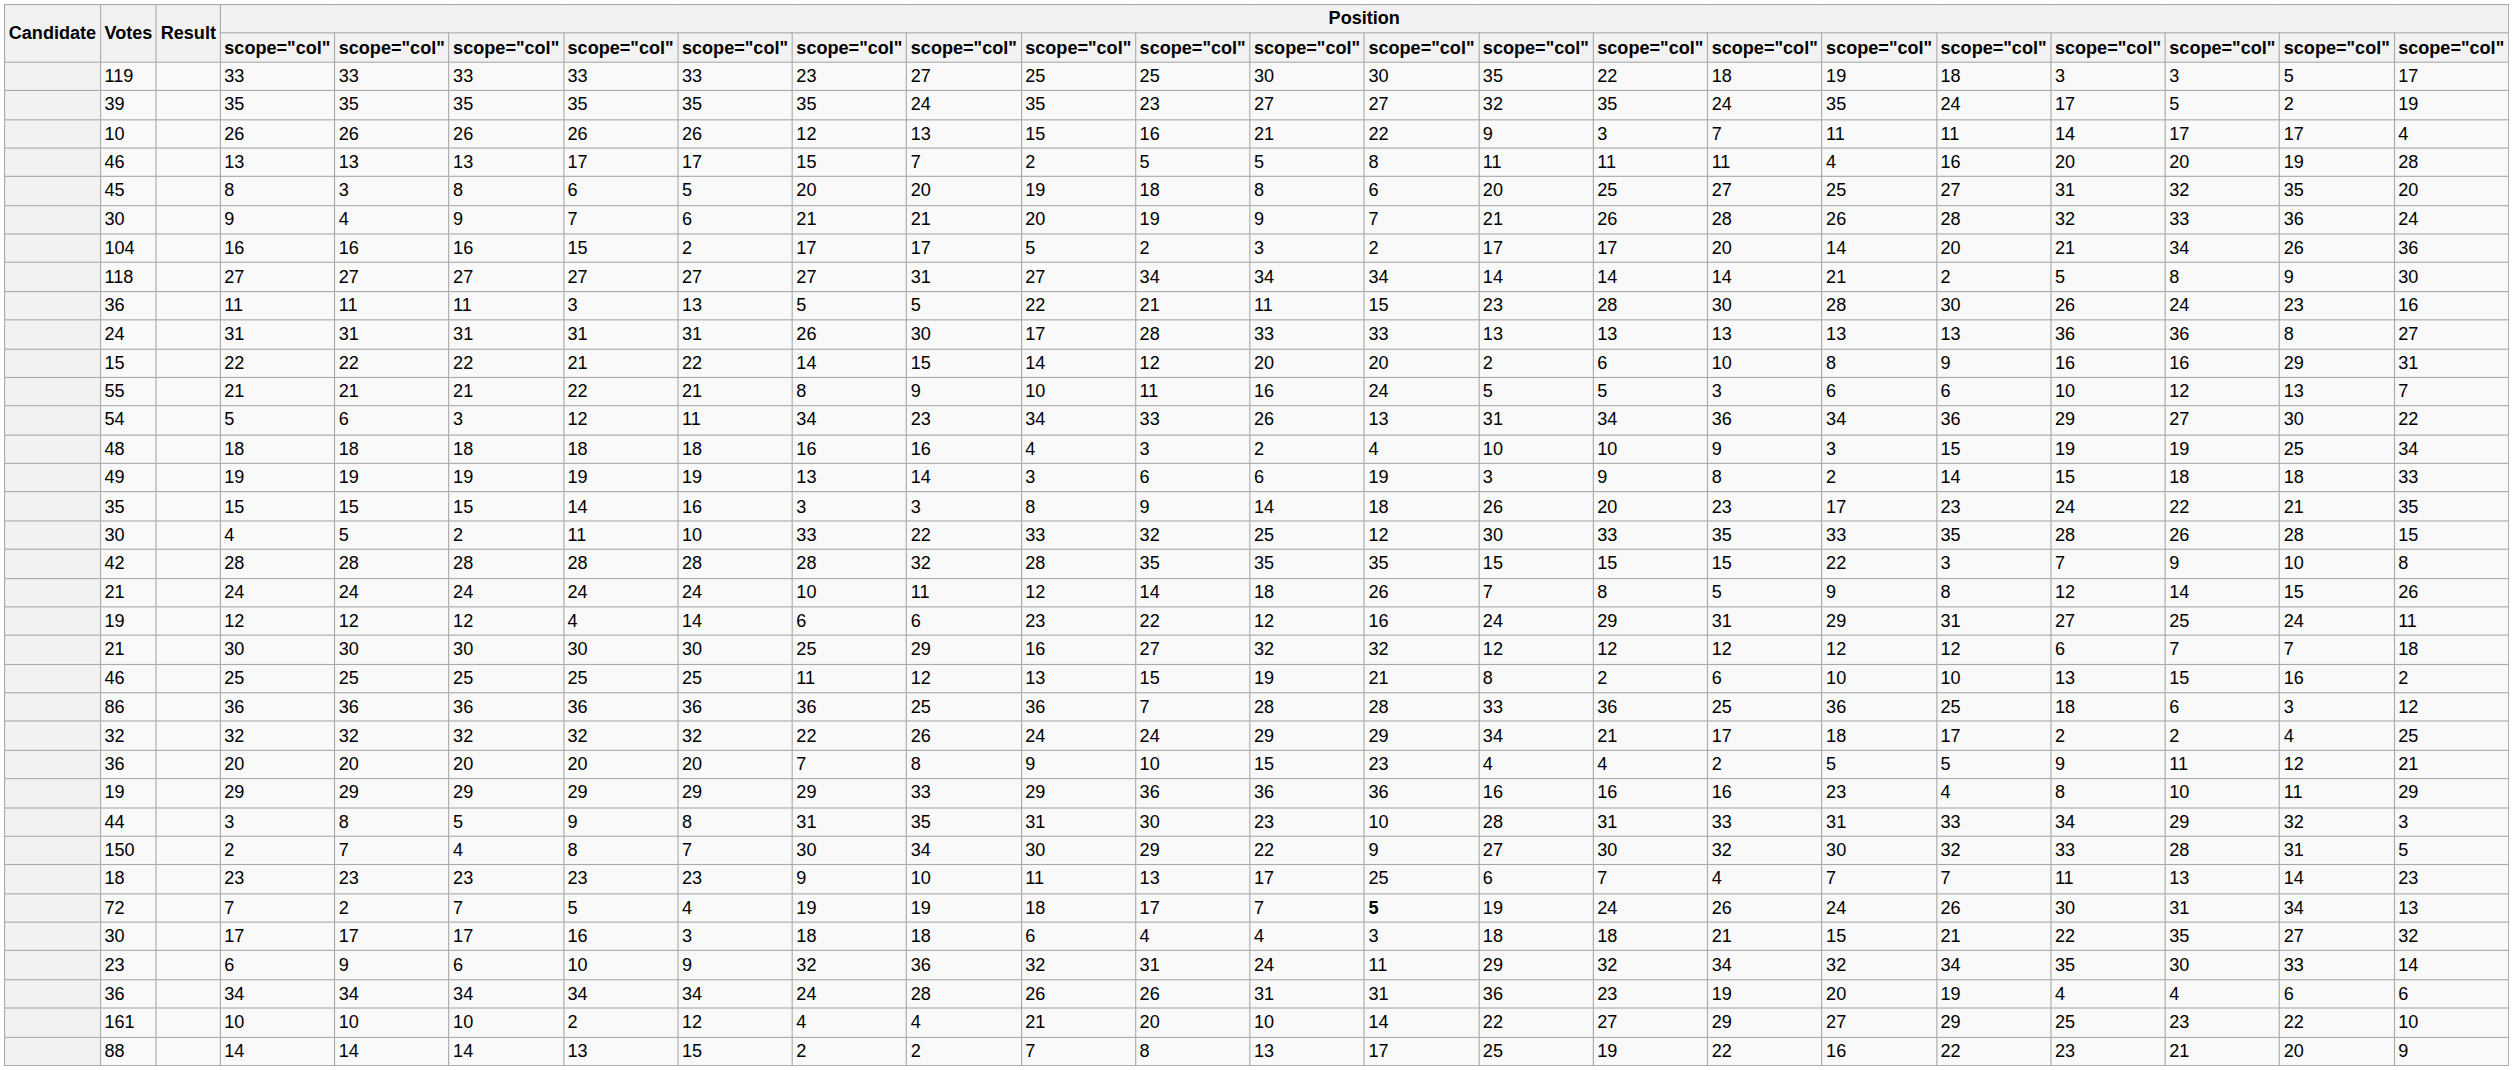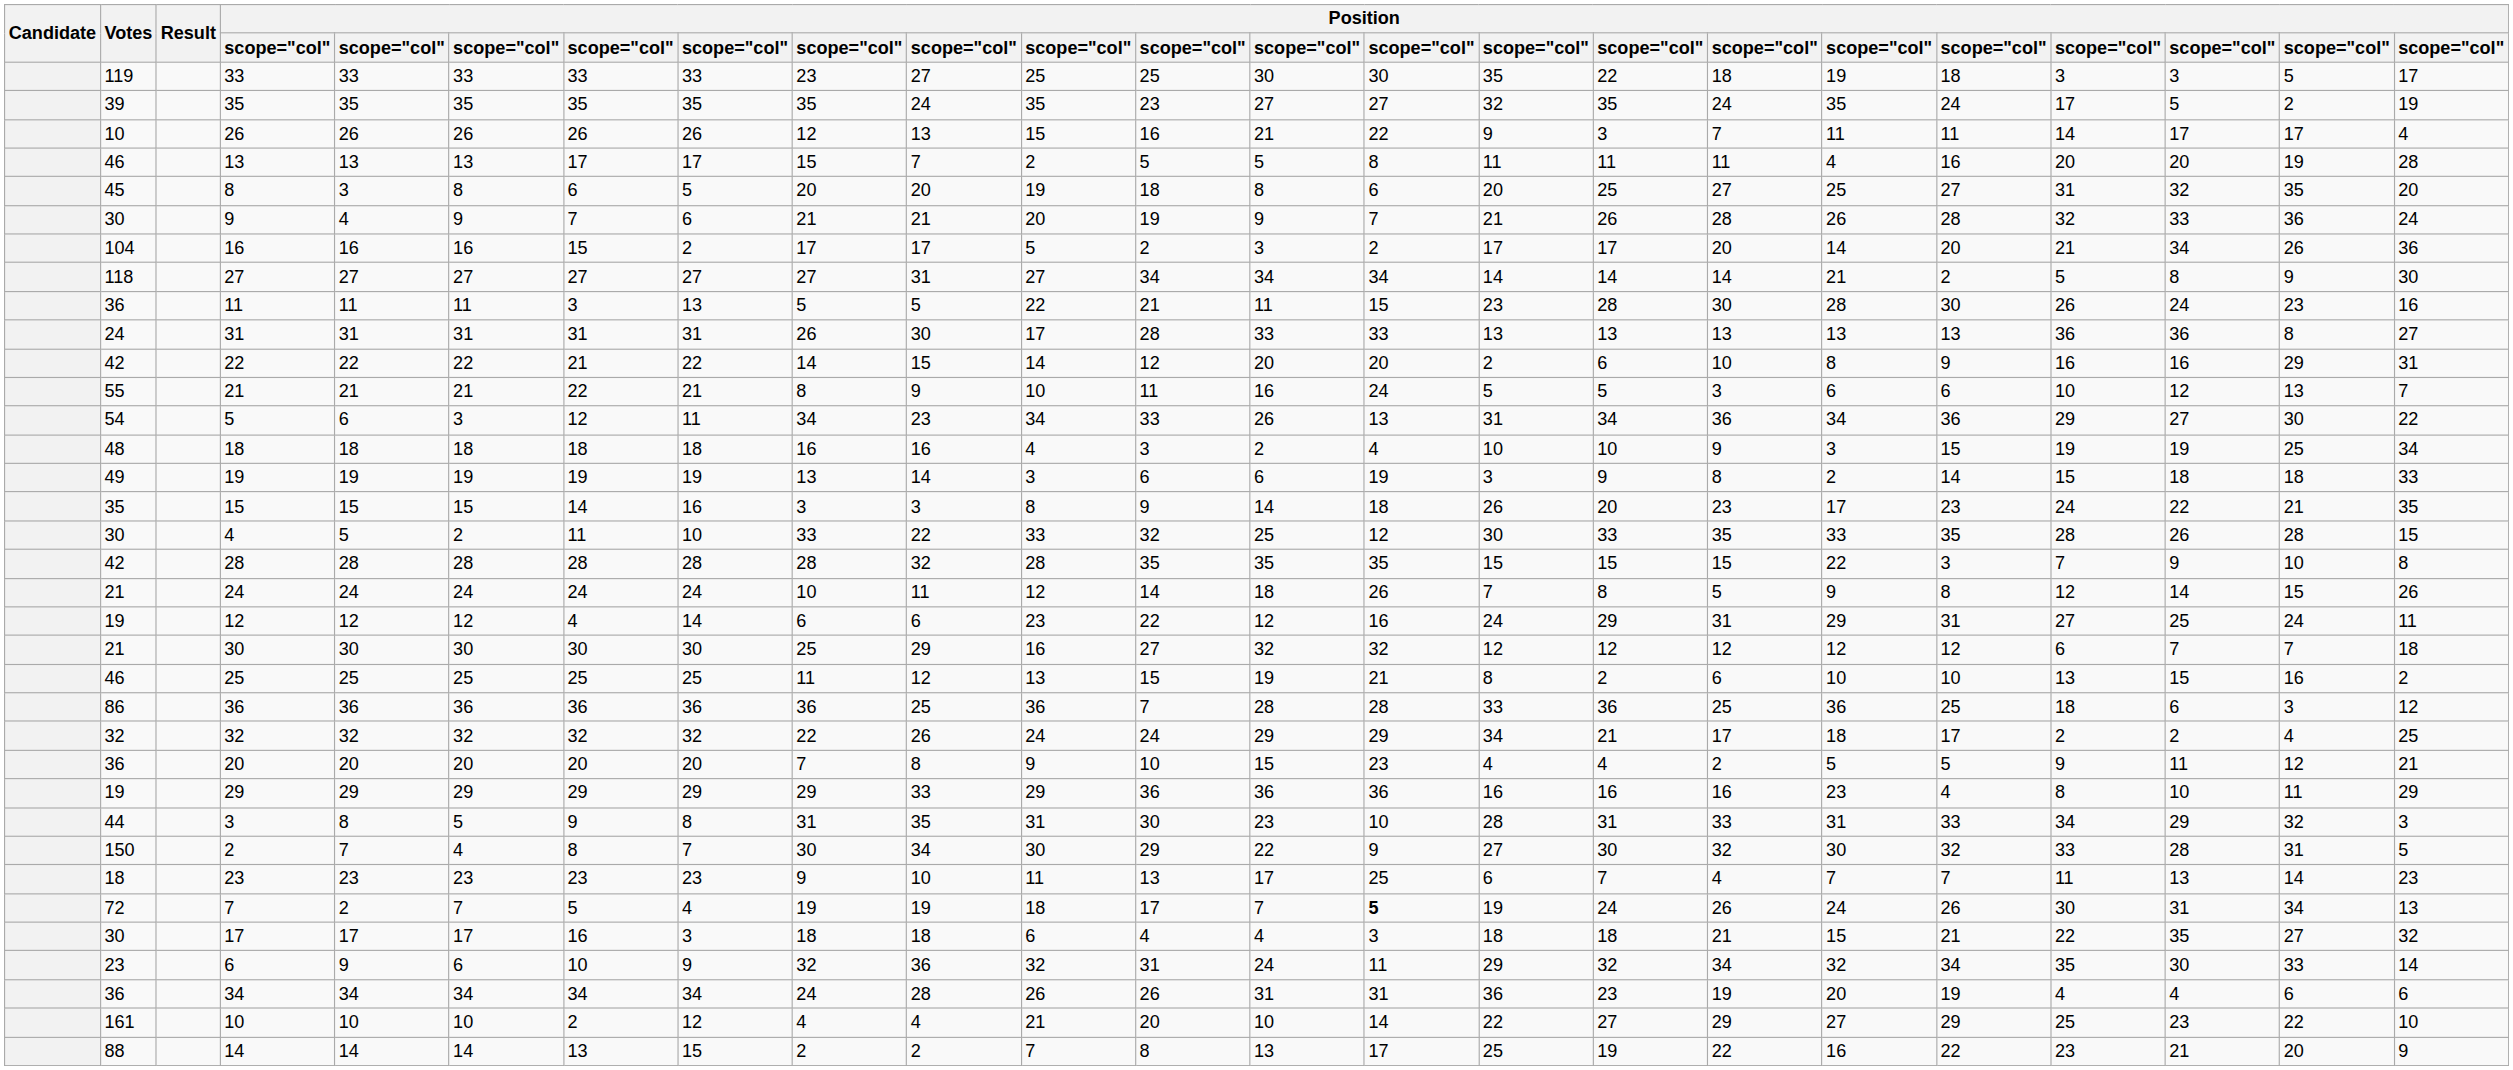row 13 | Votes: 15 -> 42
